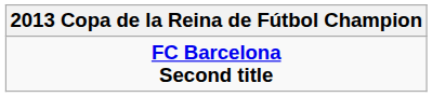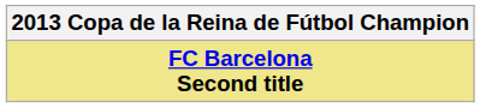row 2 | column 1: no background -> khaki background
